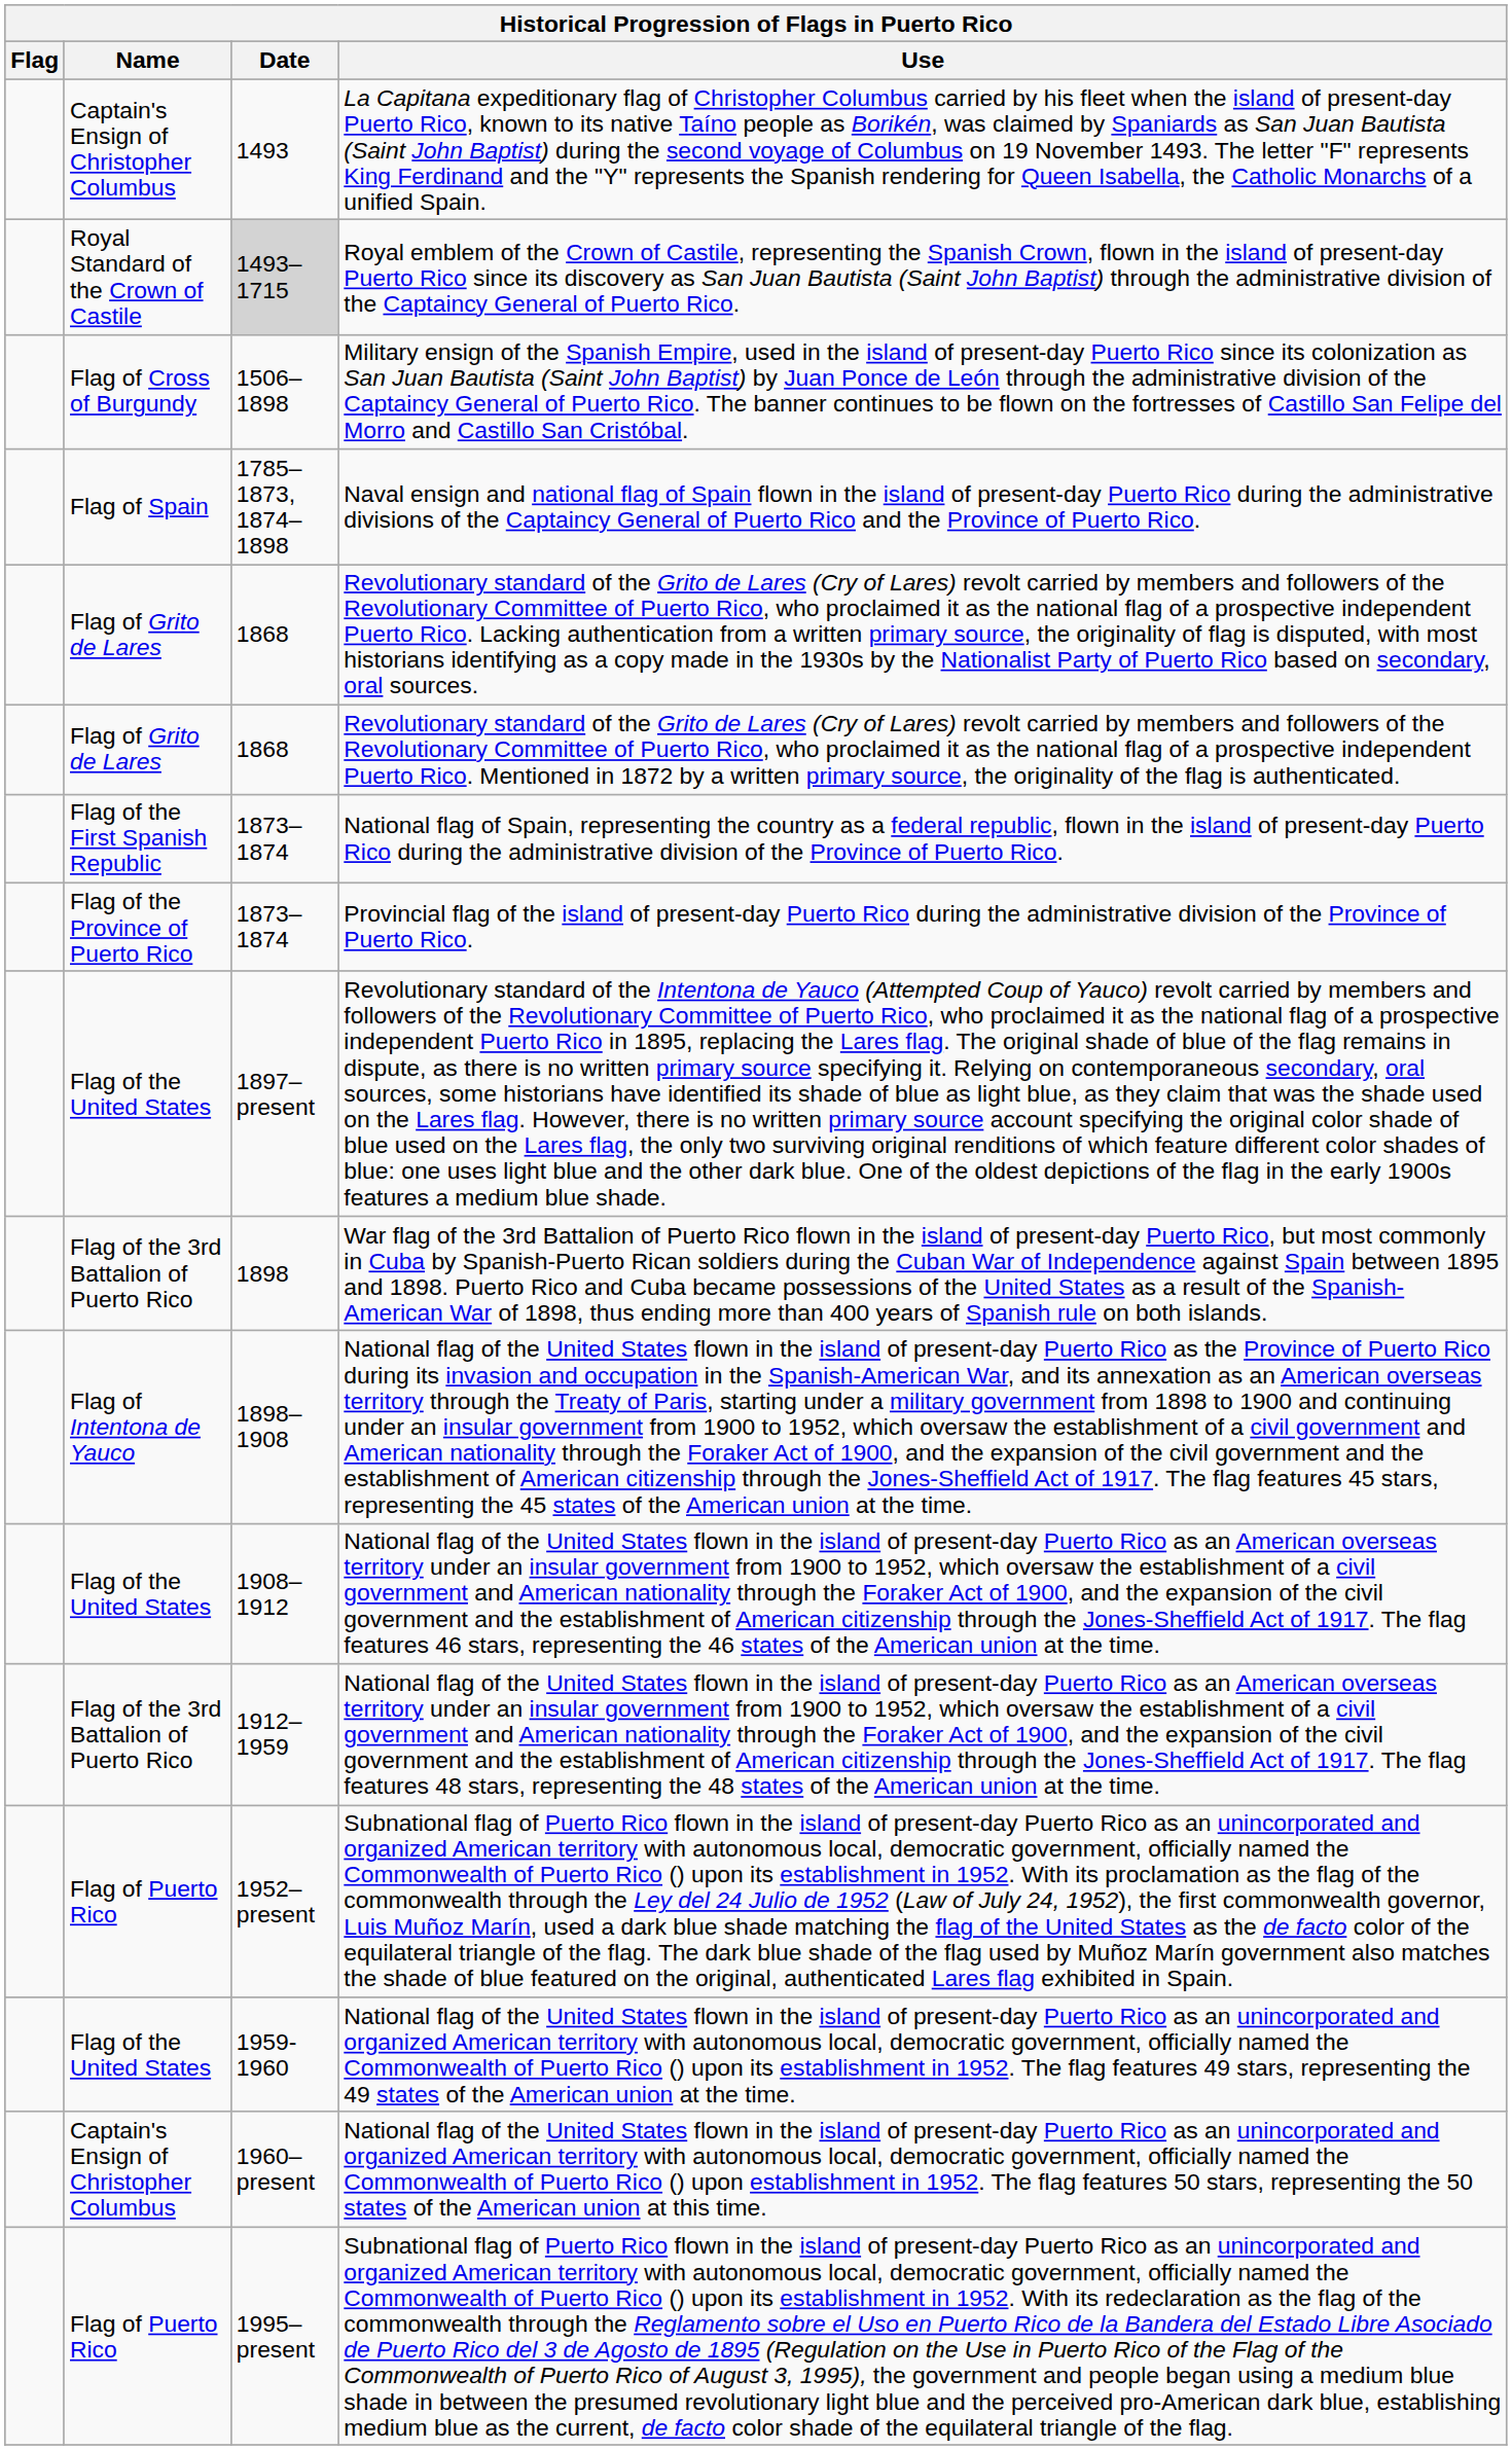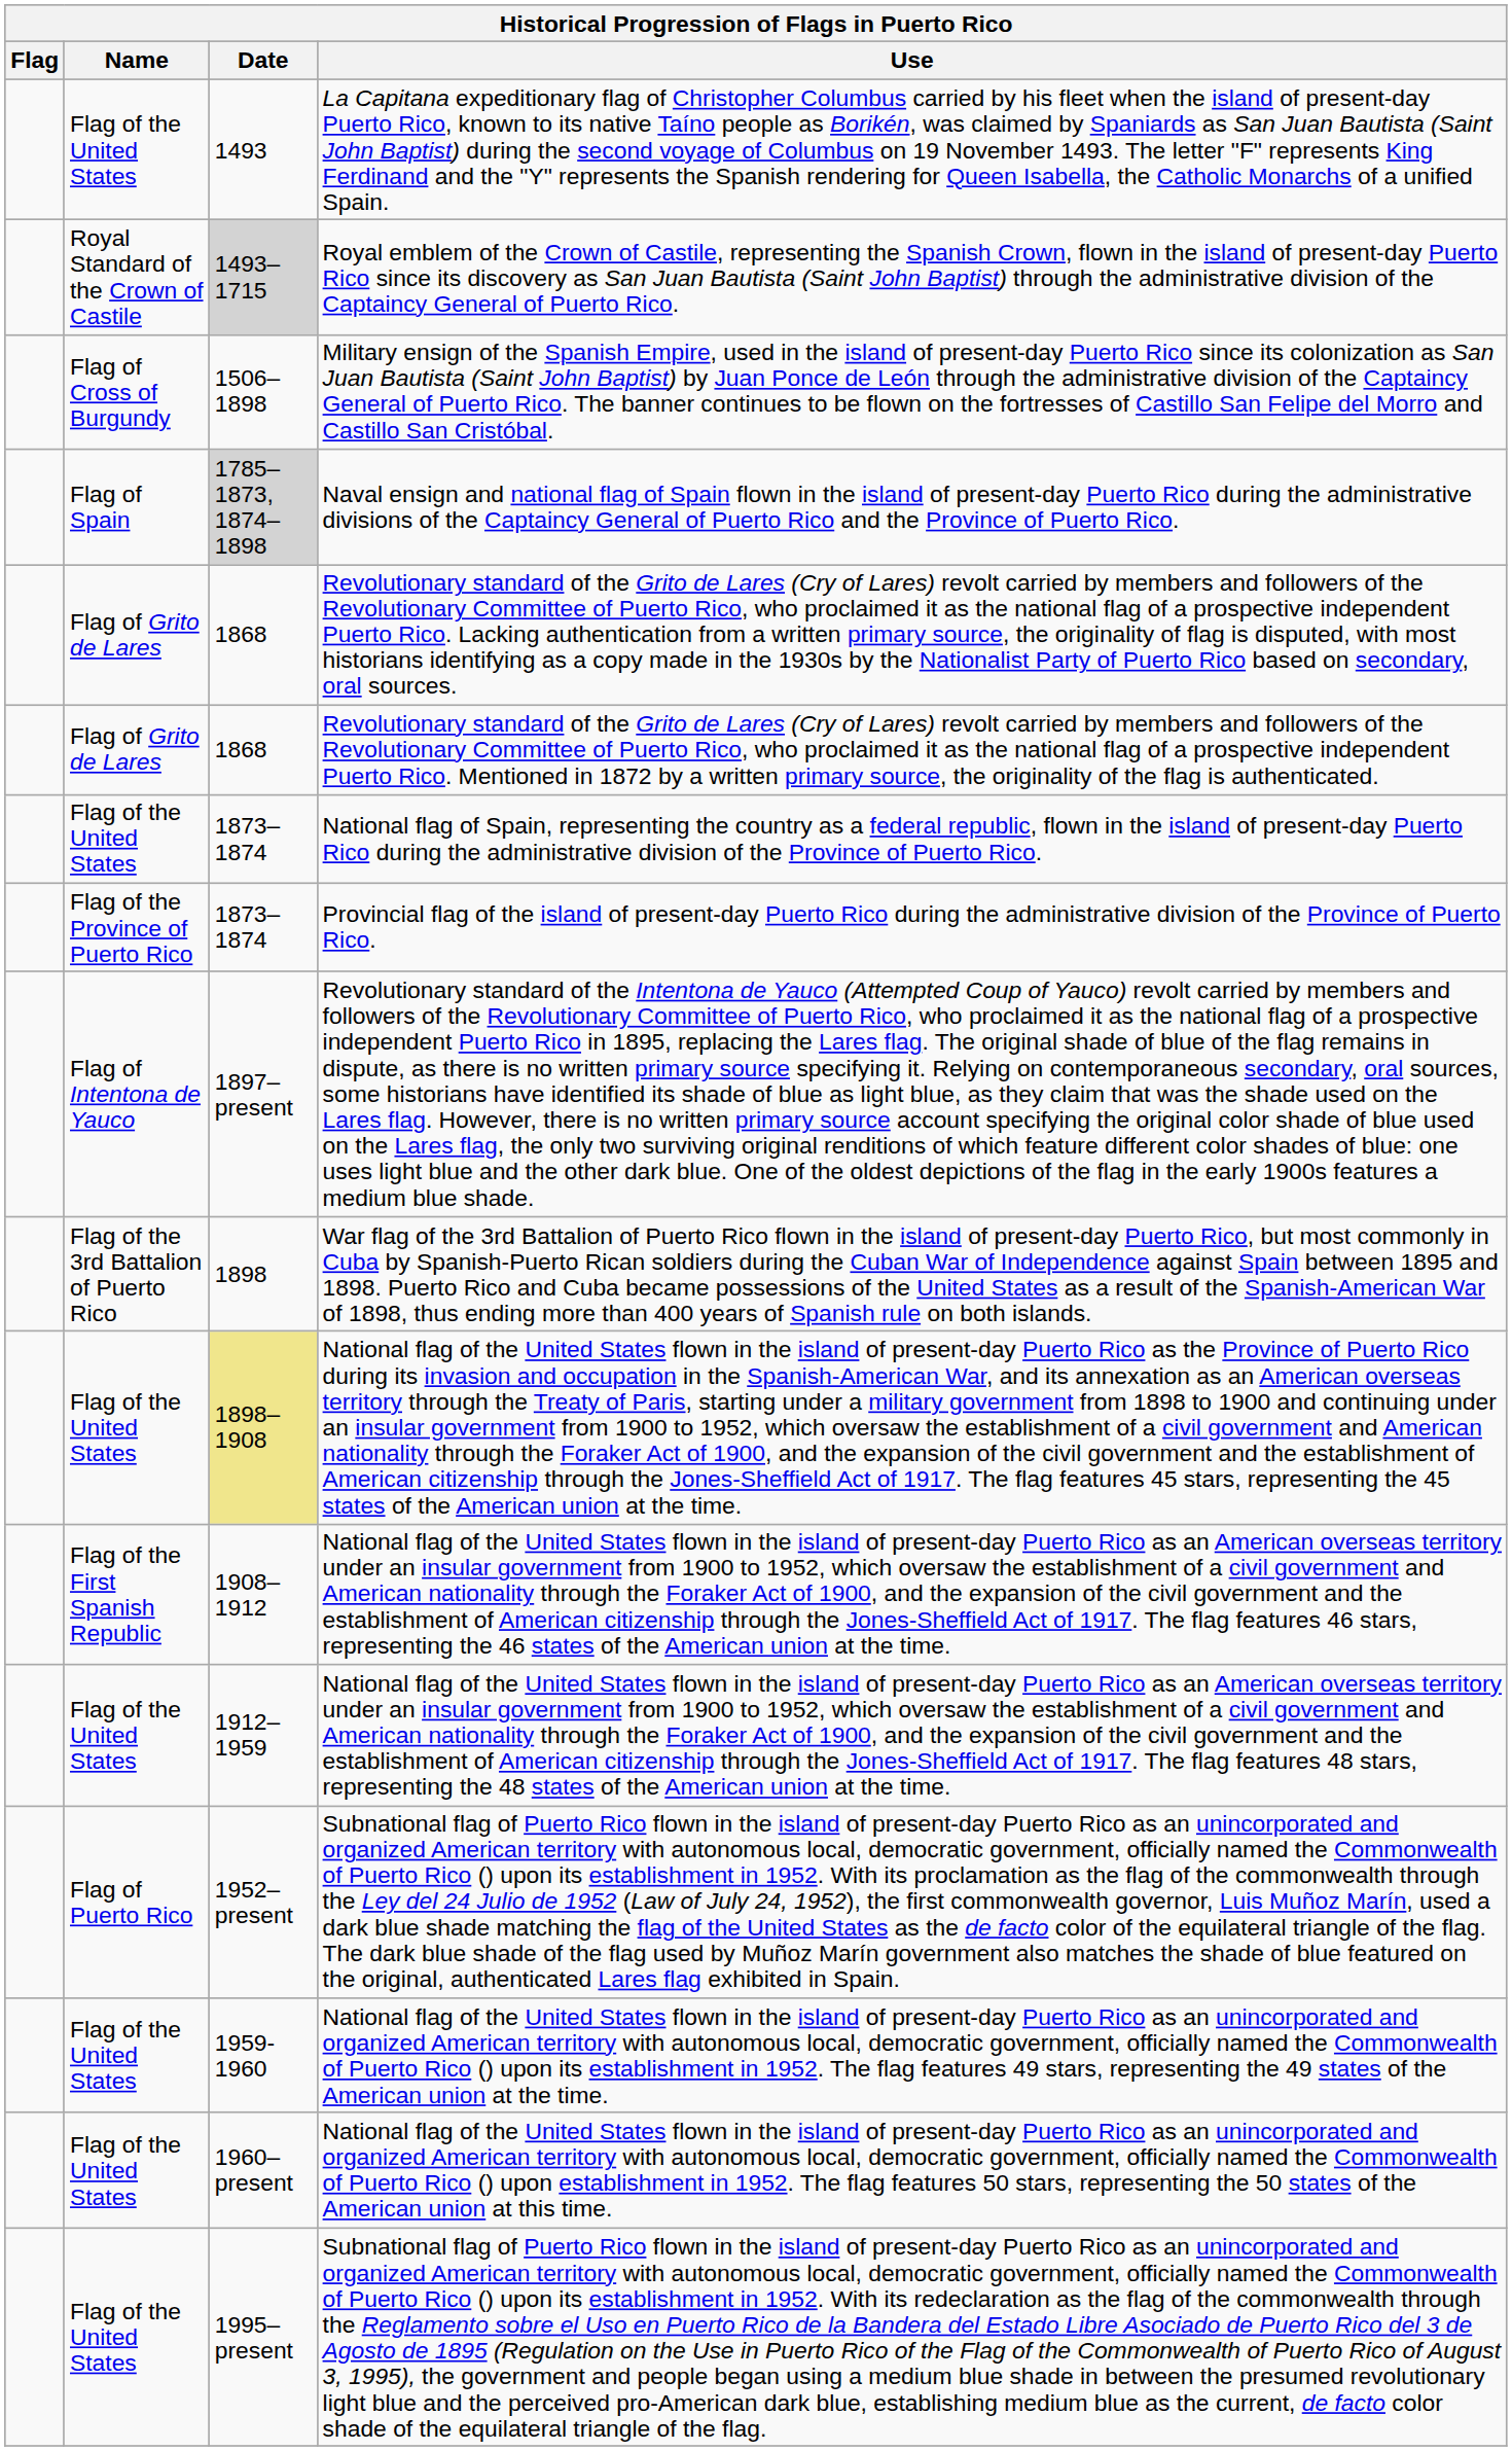row 3 | Name: Captain's Ensign of Christopher Columbus -> Flag of the United States
row 6 | Date: no background -> lightgrey background
row 9 | Name: Flag of the First Spanish Republic -> Flag of the United States
row 11 | Name: Flag of the United States -> Flag of Intentona de Yauco
row 13 | Name: Flag of Intentona de Yauco -> Flag of the United States
row 13 | Date: no background -> khaki background
row 14 | Name: Flag of the United States -> Flag of the First Spanish Republic
row 15 | Name: Flag of the 3rd Battalion of Puerto Rico -> Flag of the United States
row 18 | Name: Captain's Ensign of Christopher Columbus -> Flag of the United States
row 19 | Name: Flag of Puerto Rico -> Flag of the United States
